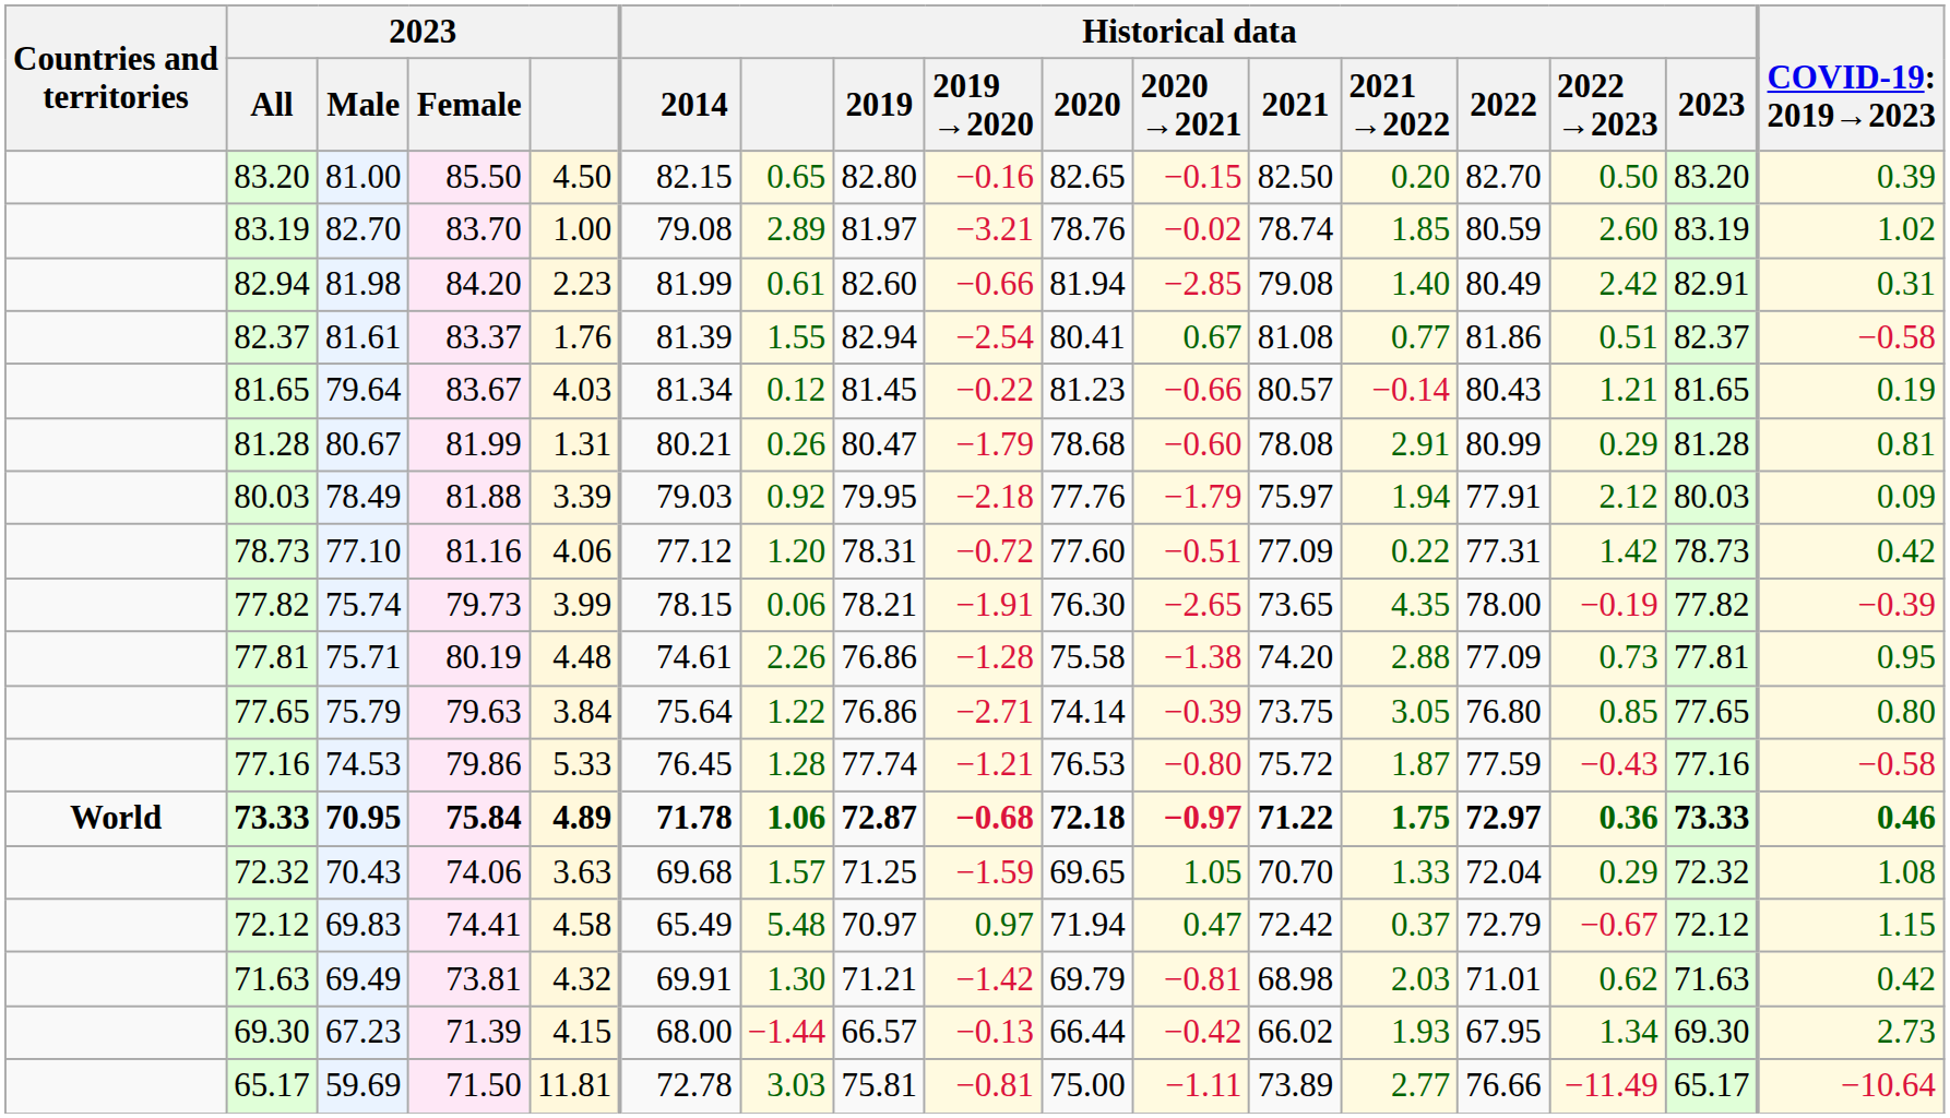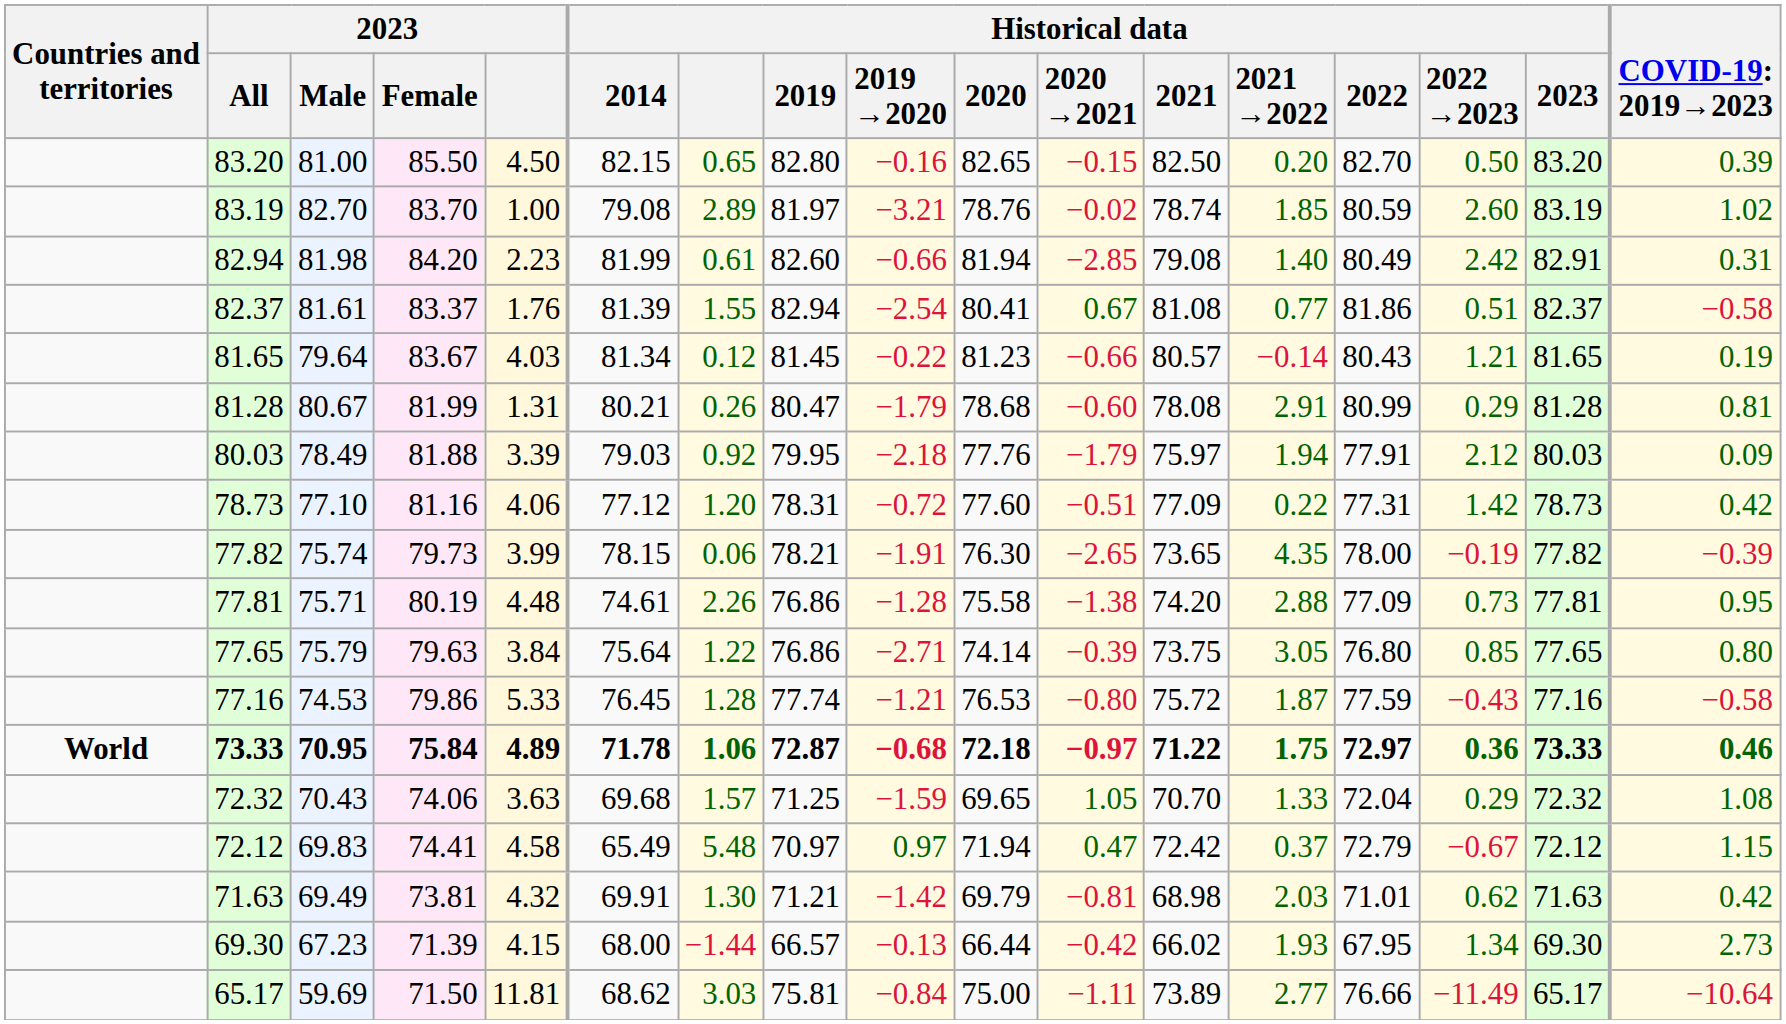row 20 | Historical data / 2014: 72.78 -> 68.62
row 20 | Historical data / 2019 →2020: −0.81 -> −0.84
